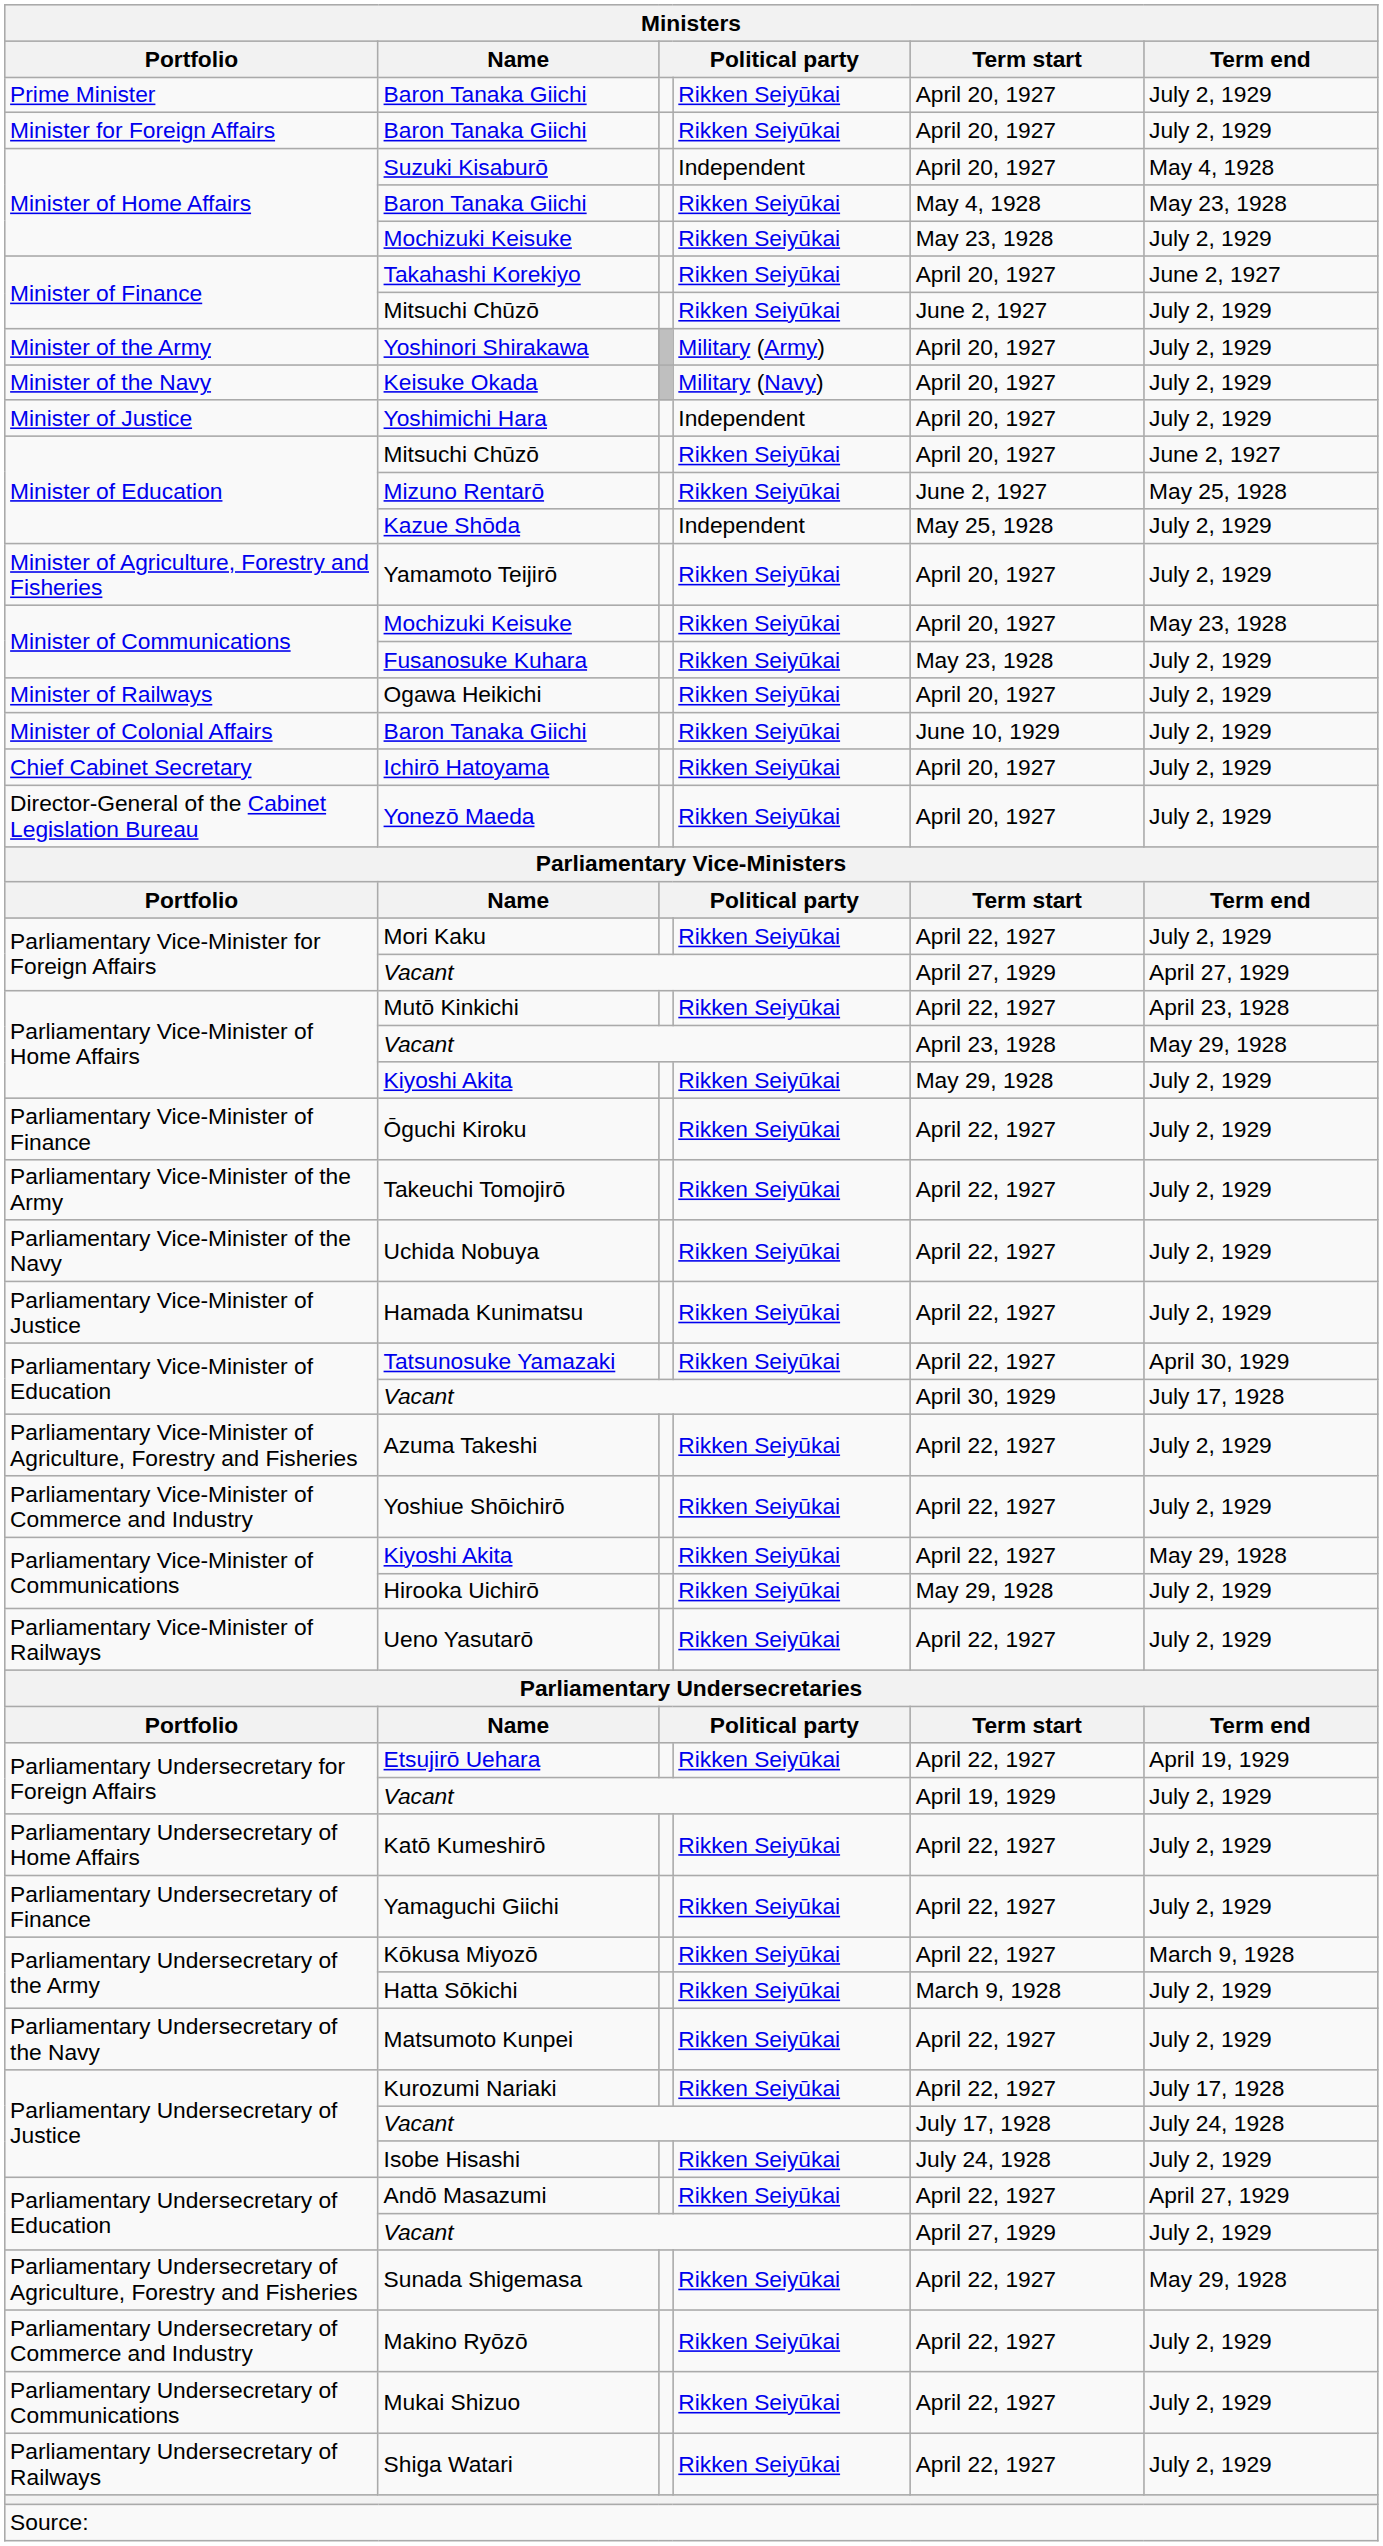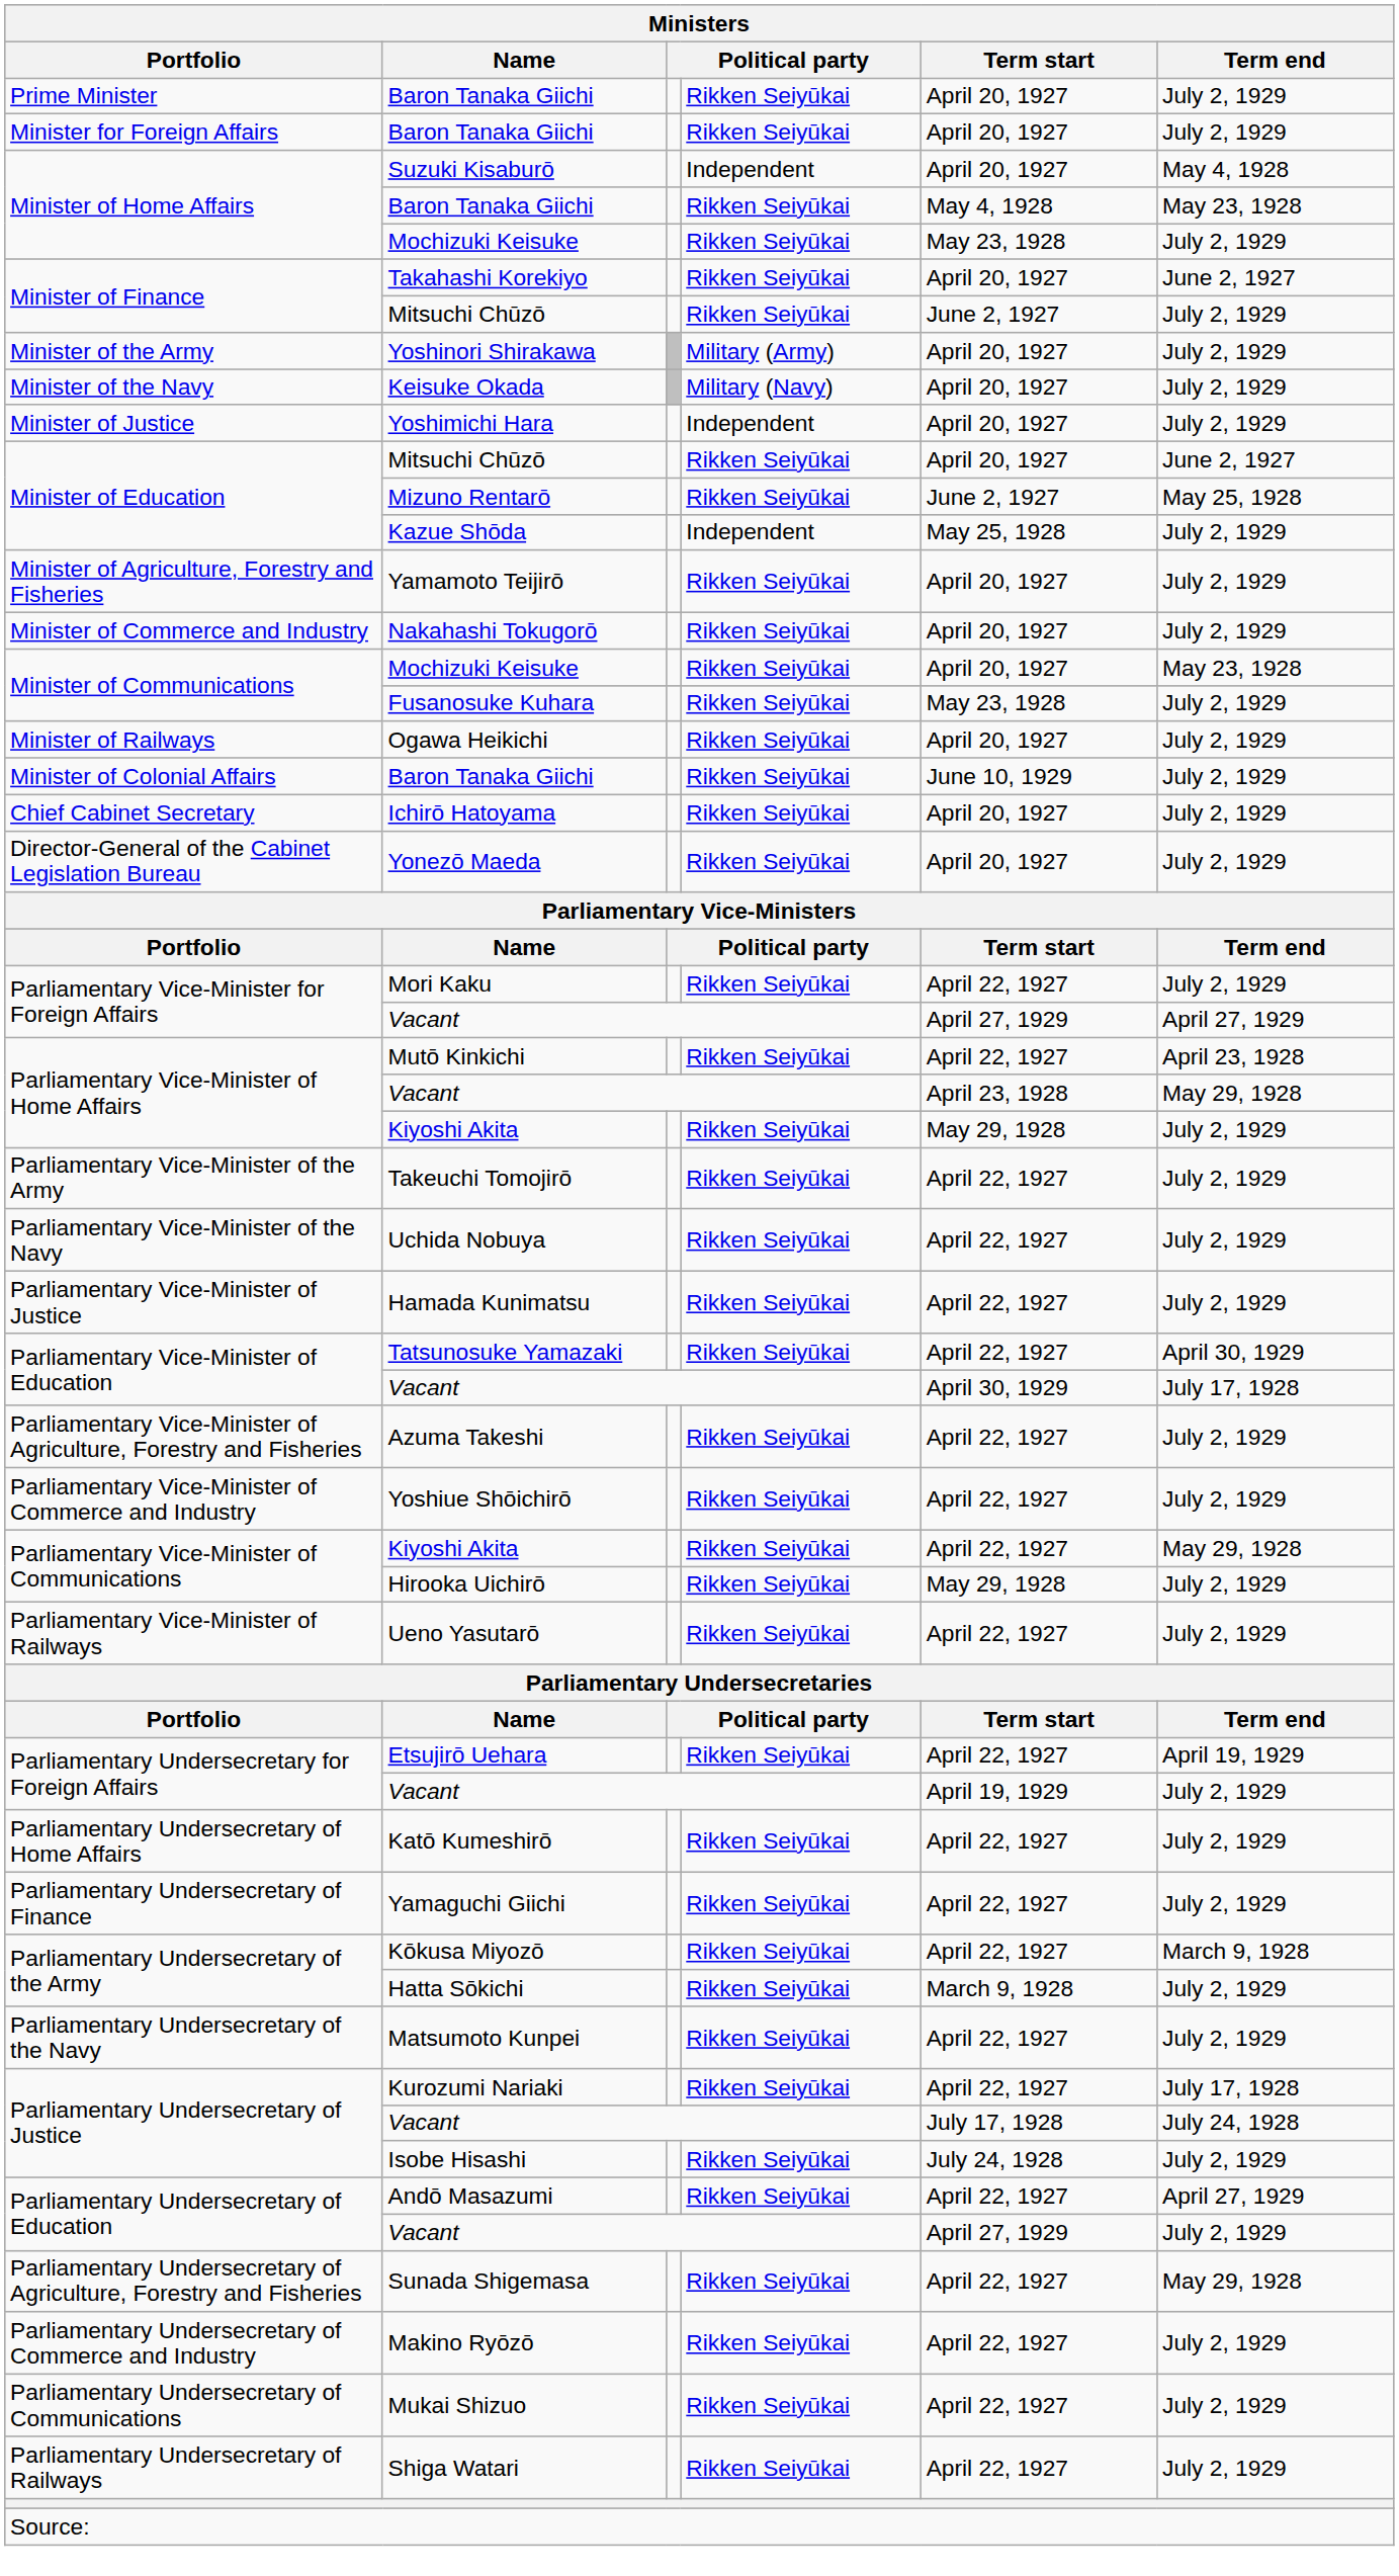+ row: Minister of Commerce and Industry | Nakahashi Tokugorō | Rikken Seiyūkai | April 20, 1927 | July 2, 1929
- row: Parliamentary Vice-Minister of Finance | Ōguchi Kiroku | Rikken Seiyūkai | April 22, 1927 | July 2, 1929
